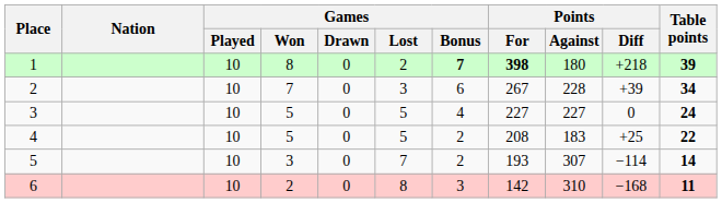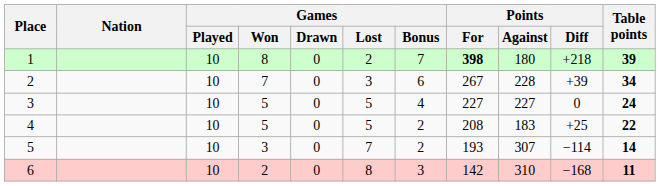1 | Games / Bonus: bold -> normal
